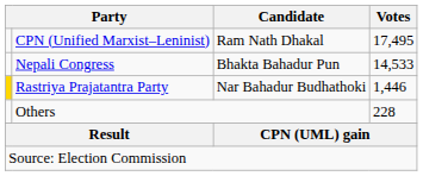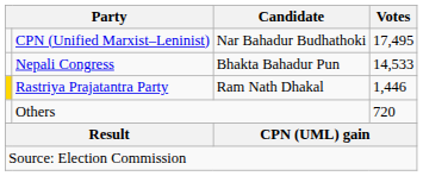CPN (Unified Marxist–Leninist) | Candidate: Ram Nath Dhakal -> Nar Bahadur Budhathoki
Rastriya Prajatantra Party | Candidate: Nar Bahadur Budhathoki -> Ram Nath Dhakal
Others | Votes: 228 -> 720
